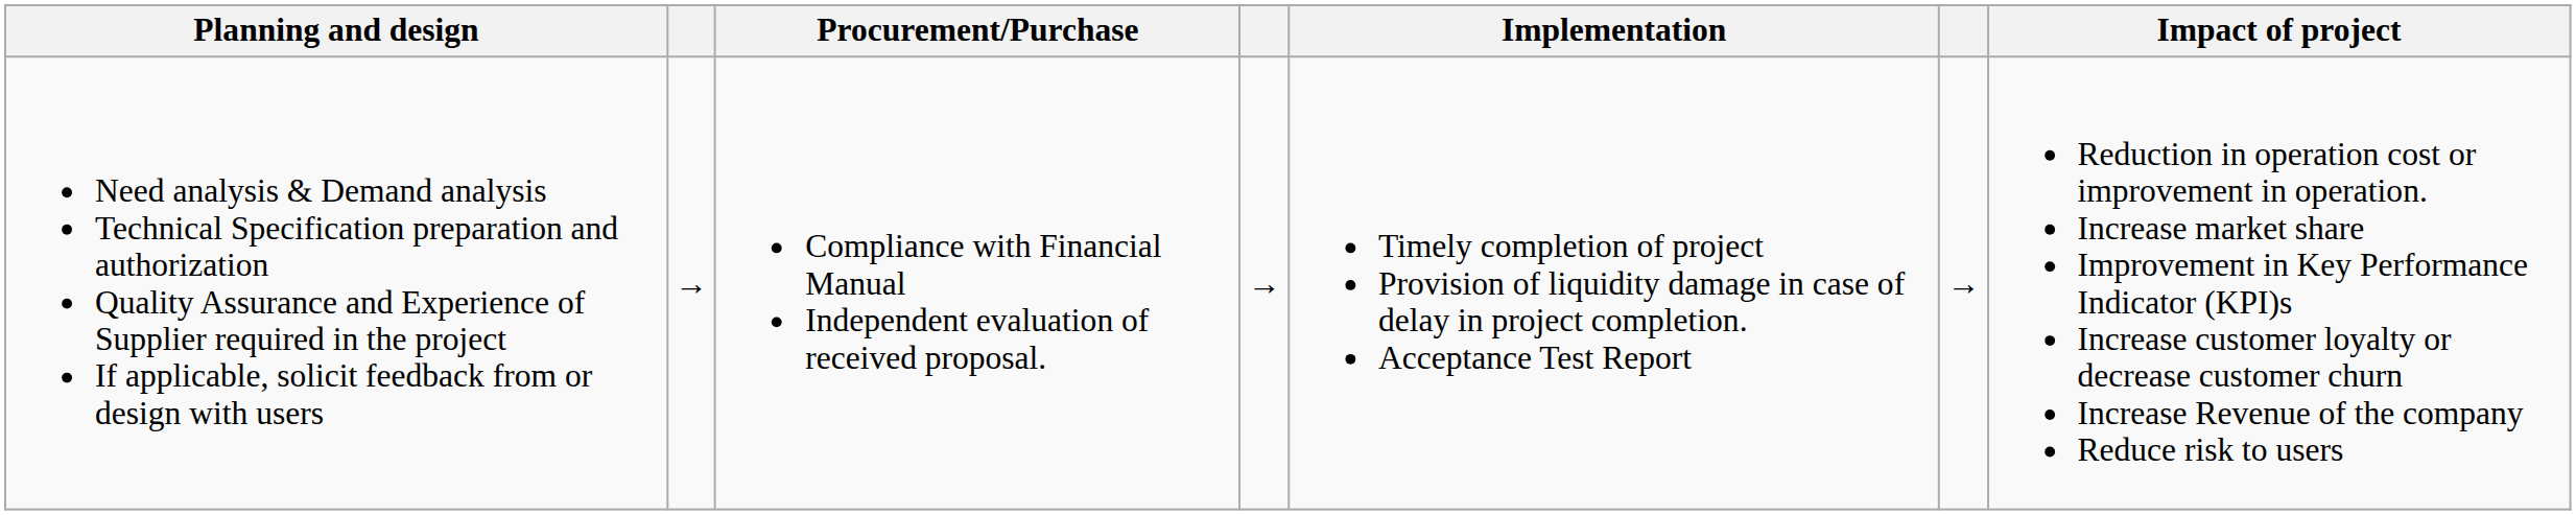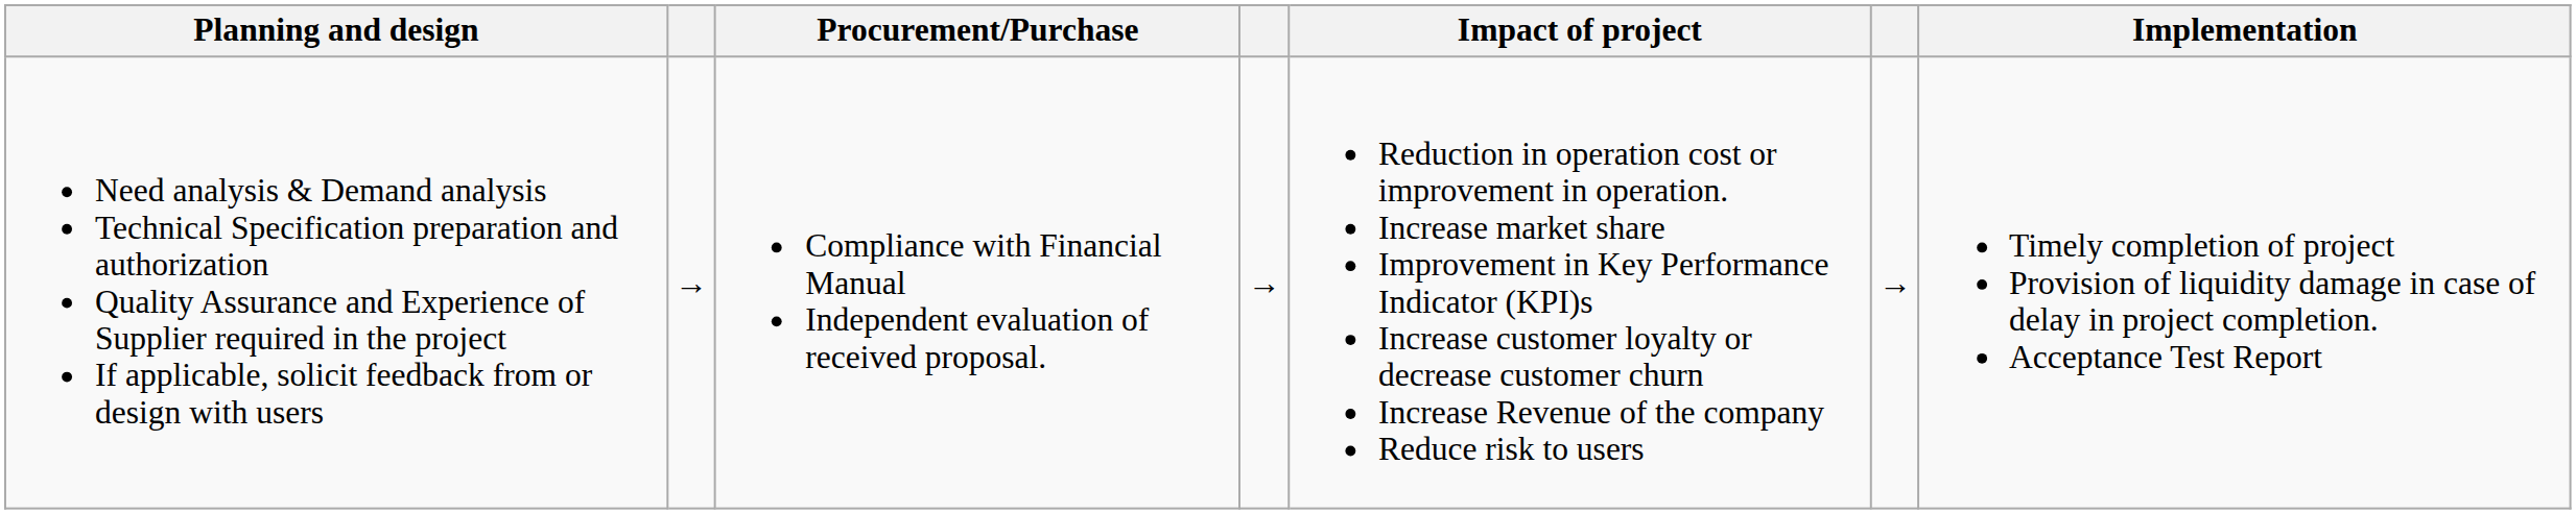columns swapped: Implementation <-> Impact of project
